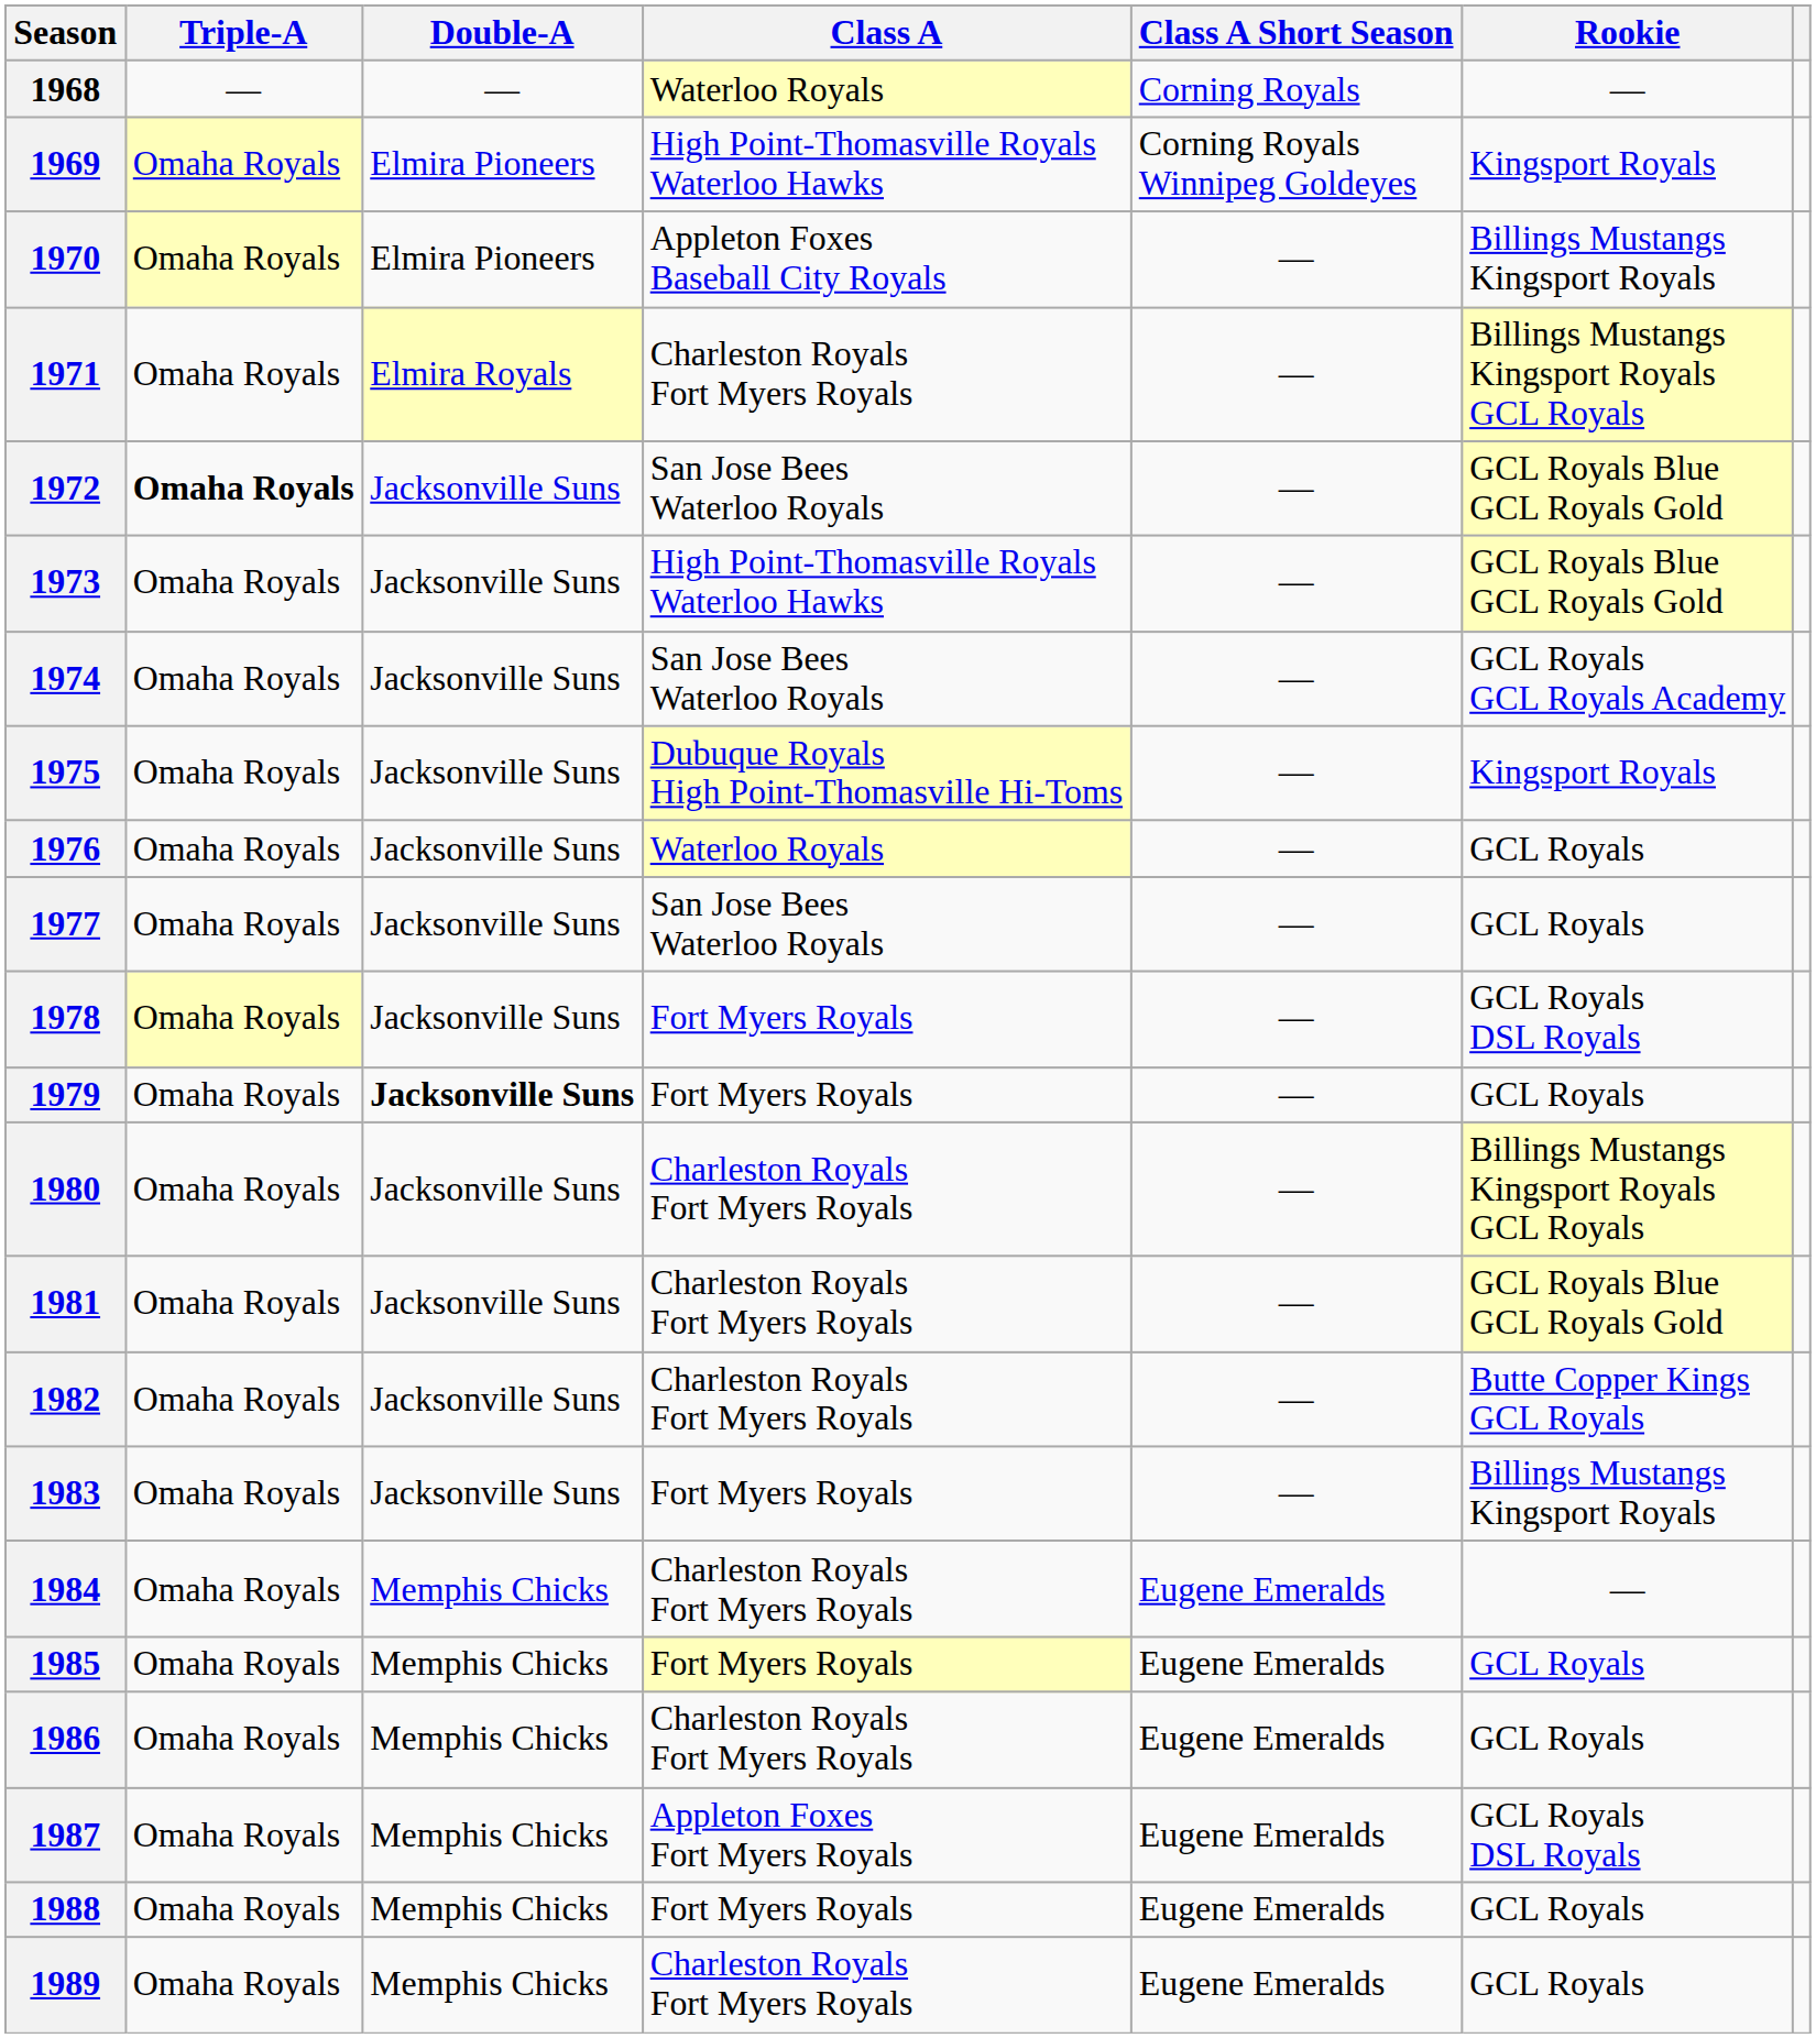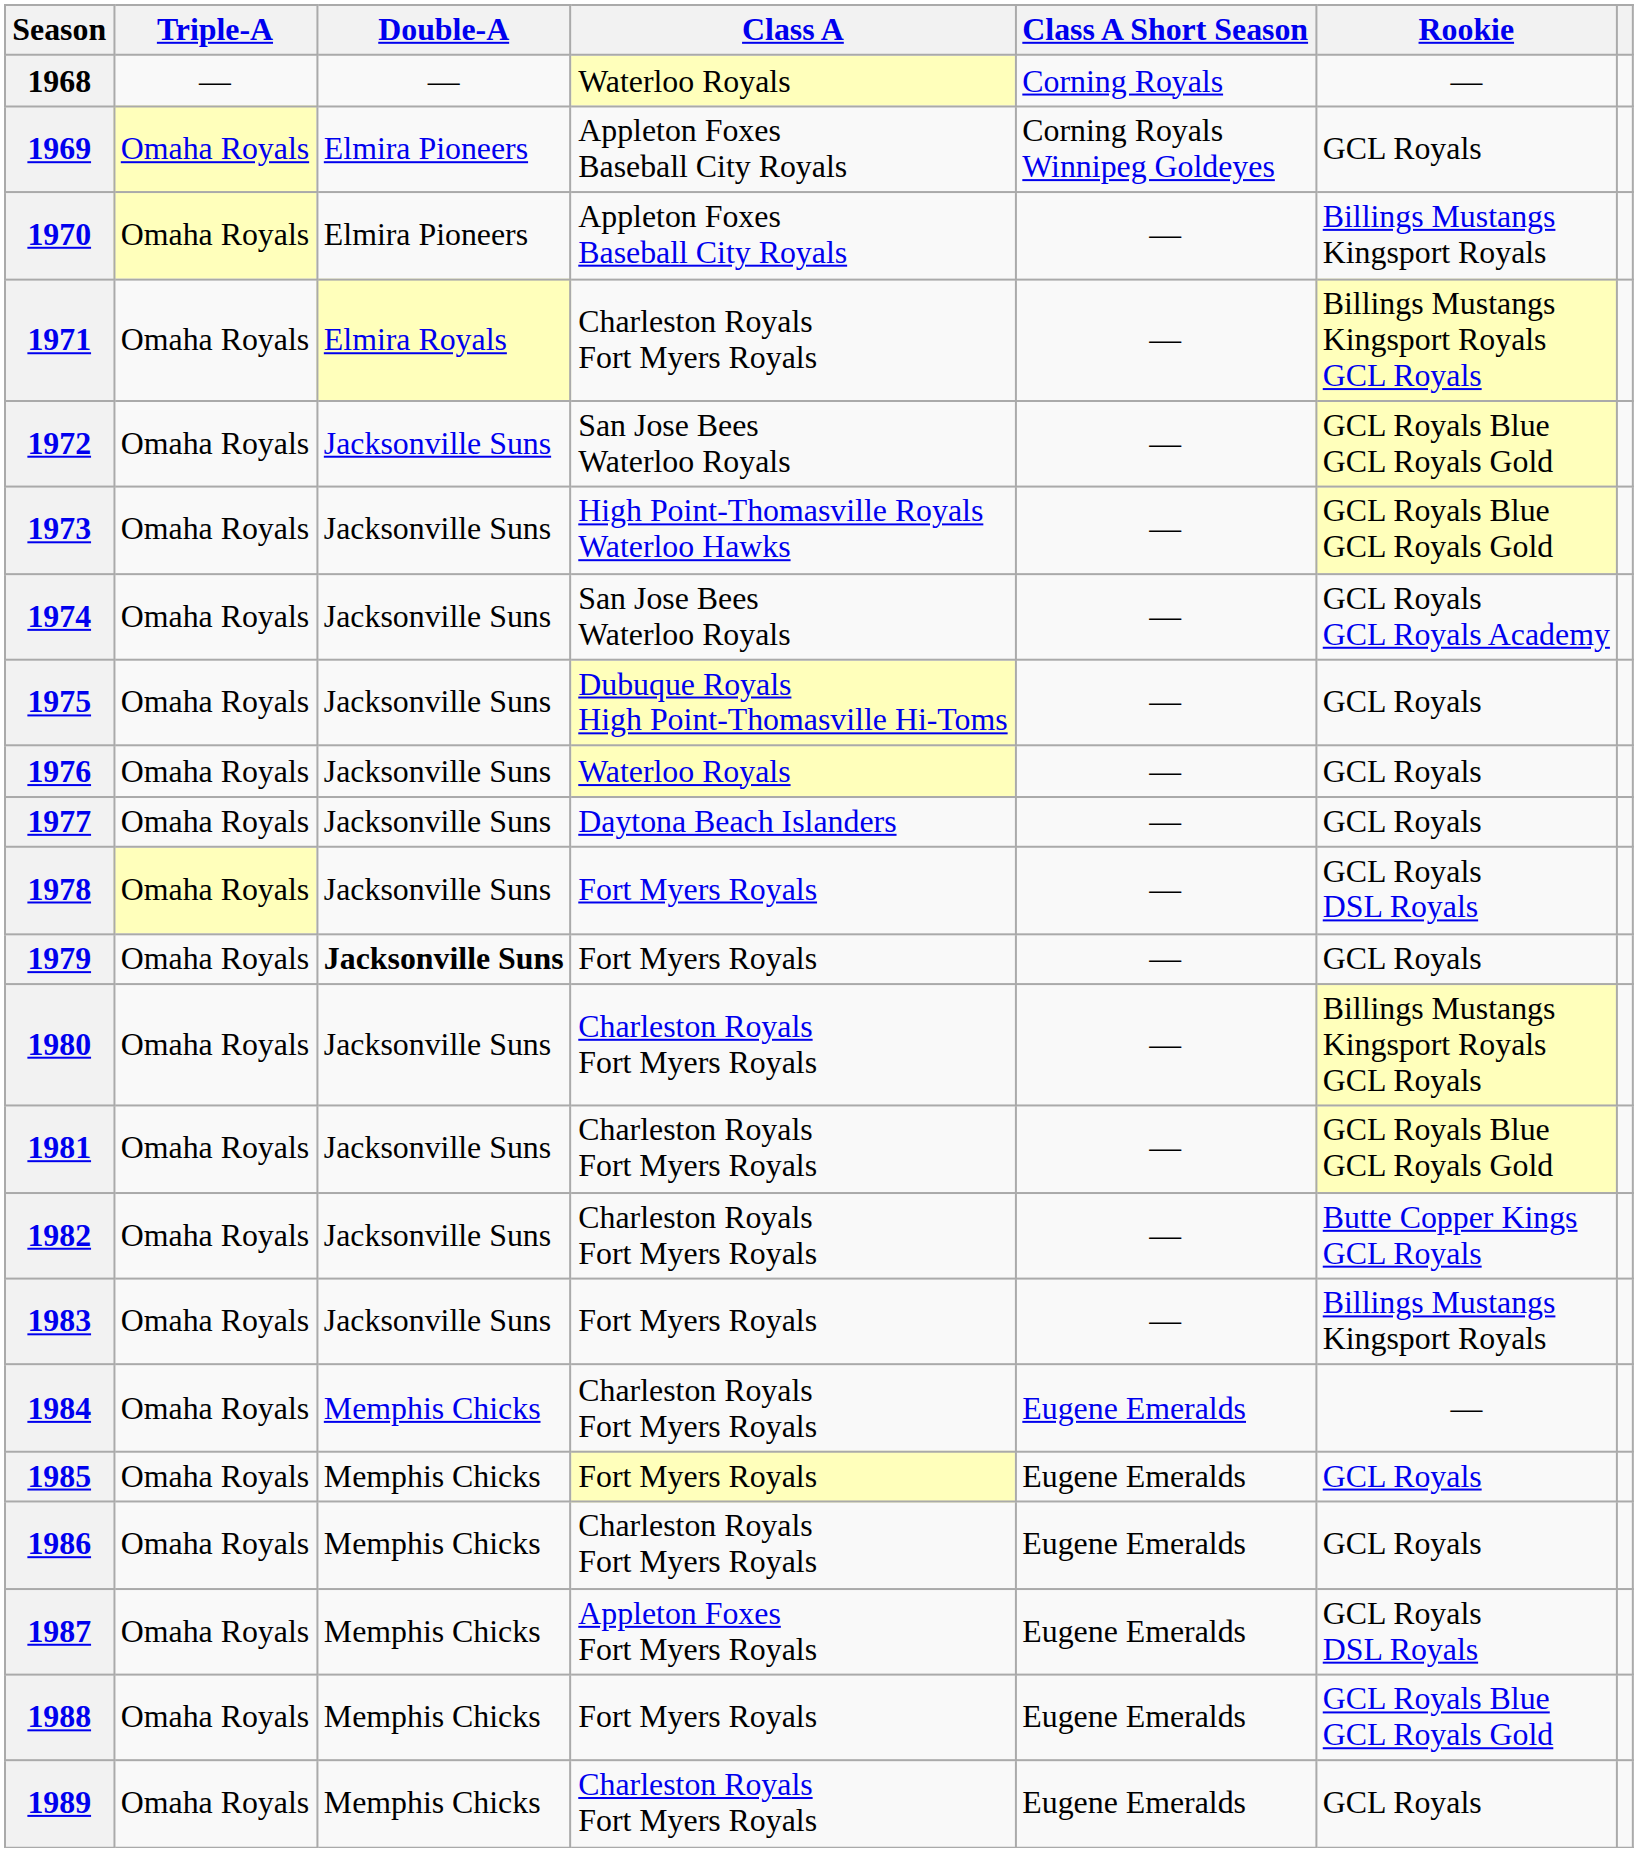1969 | Class A: High Point-Thomasville Royals Waterloo Hawks -> Appleton Foxes Baseball City Royals
1969 | Rookie: Kingsport Royals -> GCL Royals
1972 | Triple-A: bold -> normal
1975 | Rookie: Kingsport Royals -> GCL Royals
1977 | Class A: San Jose Bees Waterloo Royals -> Daytona Beach Islanders
1988 | Rookie: GCL Royals -> GCL Royals Blue GCL Royals Gold
